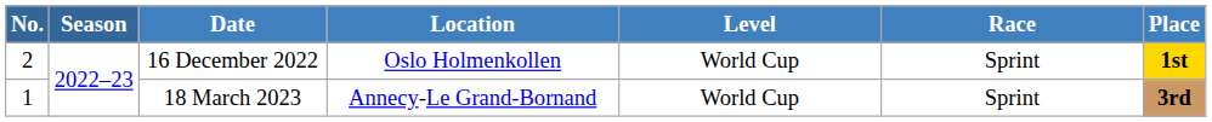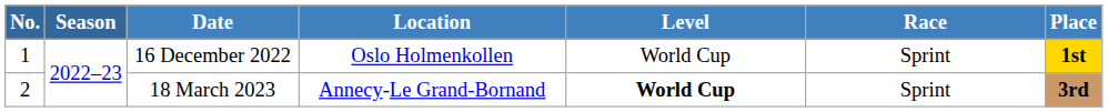16 December 2022 | No.: 2 -> 1
18 March 2023 | No.: 1 -> 2
18 March 2023 | Level: normal -> bold
